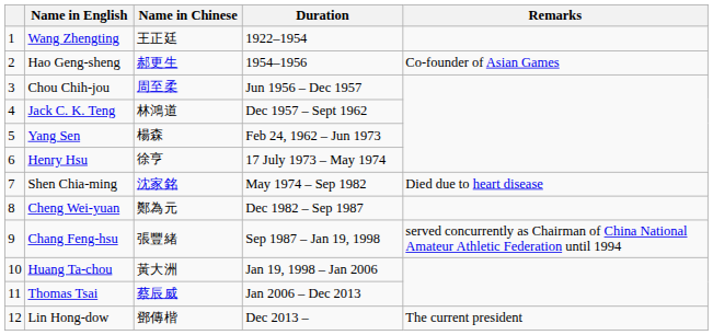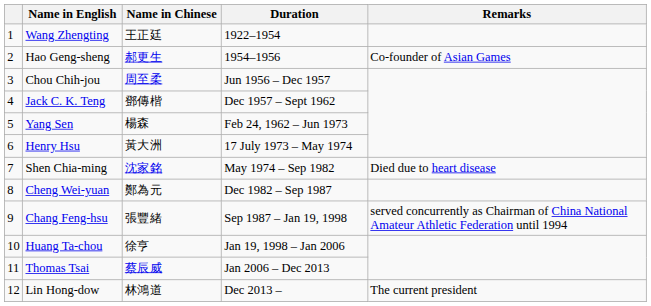Jack C. K. Teng | Name in Chinese: 林鴻道 -> 鄧傳楷
Henry Hsu | Name in Chinese: 徐亨 -> 黃大洲
Huang Ta-chou | Name in Chinese: 黃大洲 -> 徐亨
Lin Hong-dow | Name in Chinese: 鄧傳楷 -> 林鴻道
